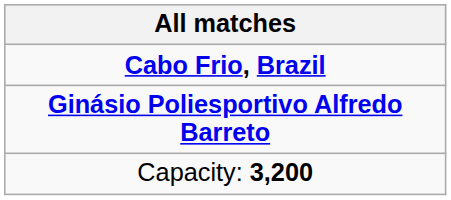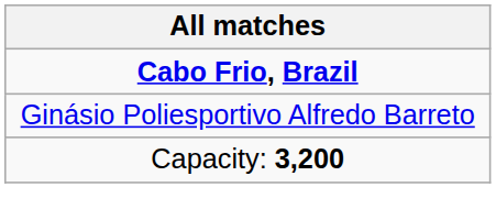row 3 | column 1: bold -> normal
